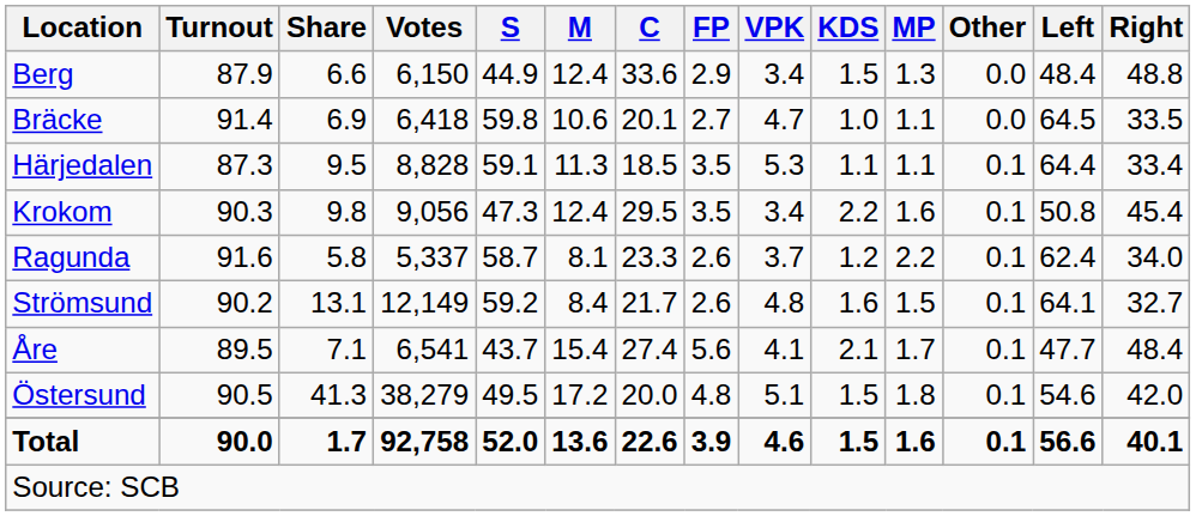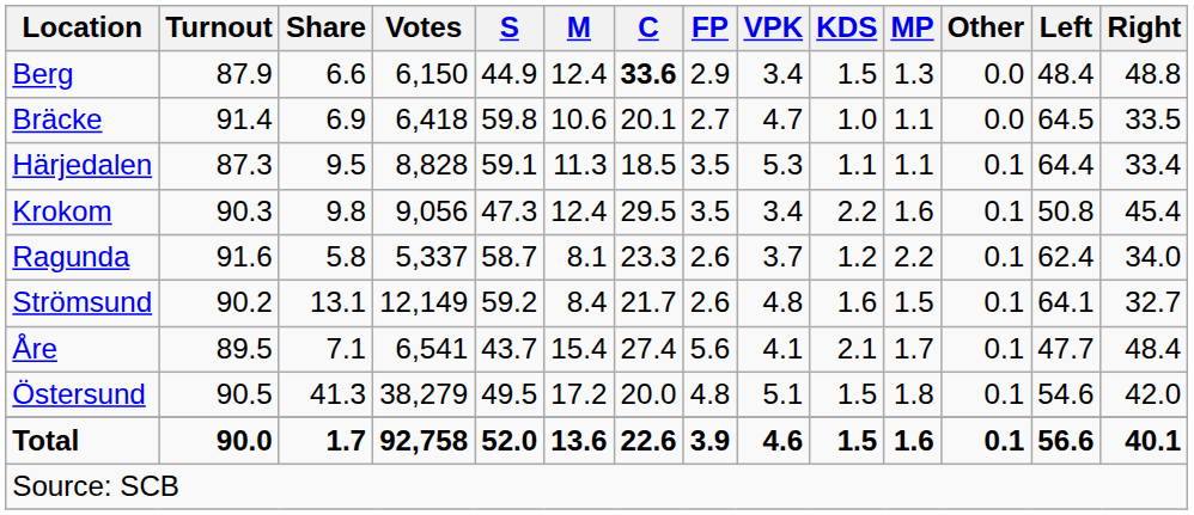Berg | C: normal -> bold
